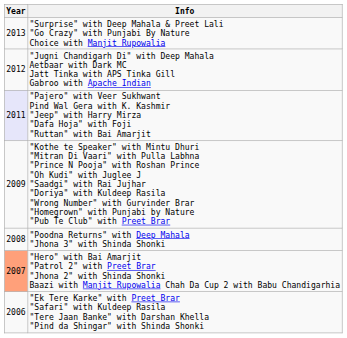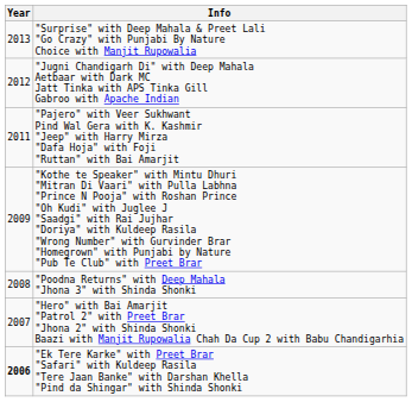row 4 | Year: lavender background -> no background
row 7 | Year: lightsalmon background -> no background
row 8 | Year: normal -> bold
